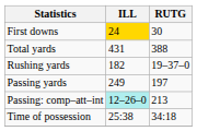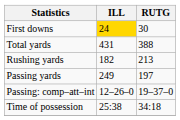Rushing yards | RUTG: 19–37–0 -> 213
Passing: comp–att–int | ILL: paleturquoise background -> no background
Passing: comp–att–int | RUTG: 213 -> 19–37–0
